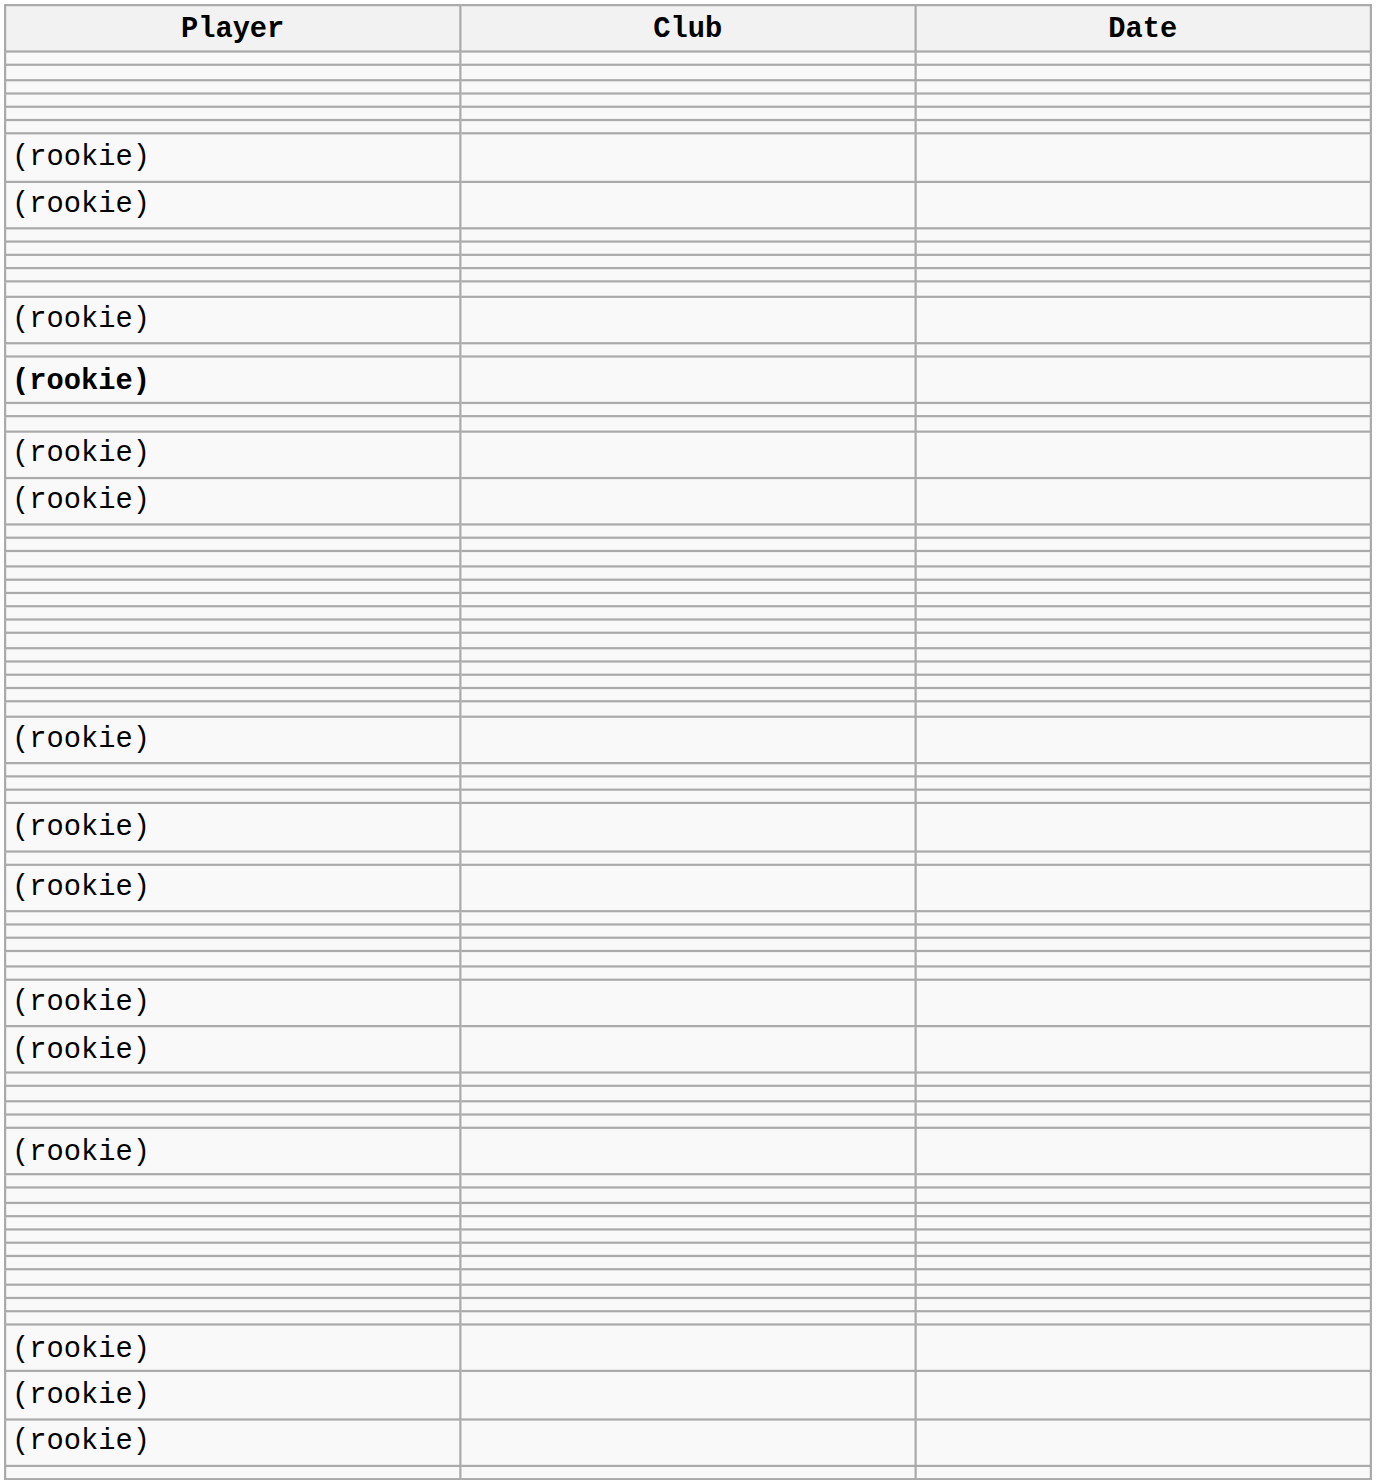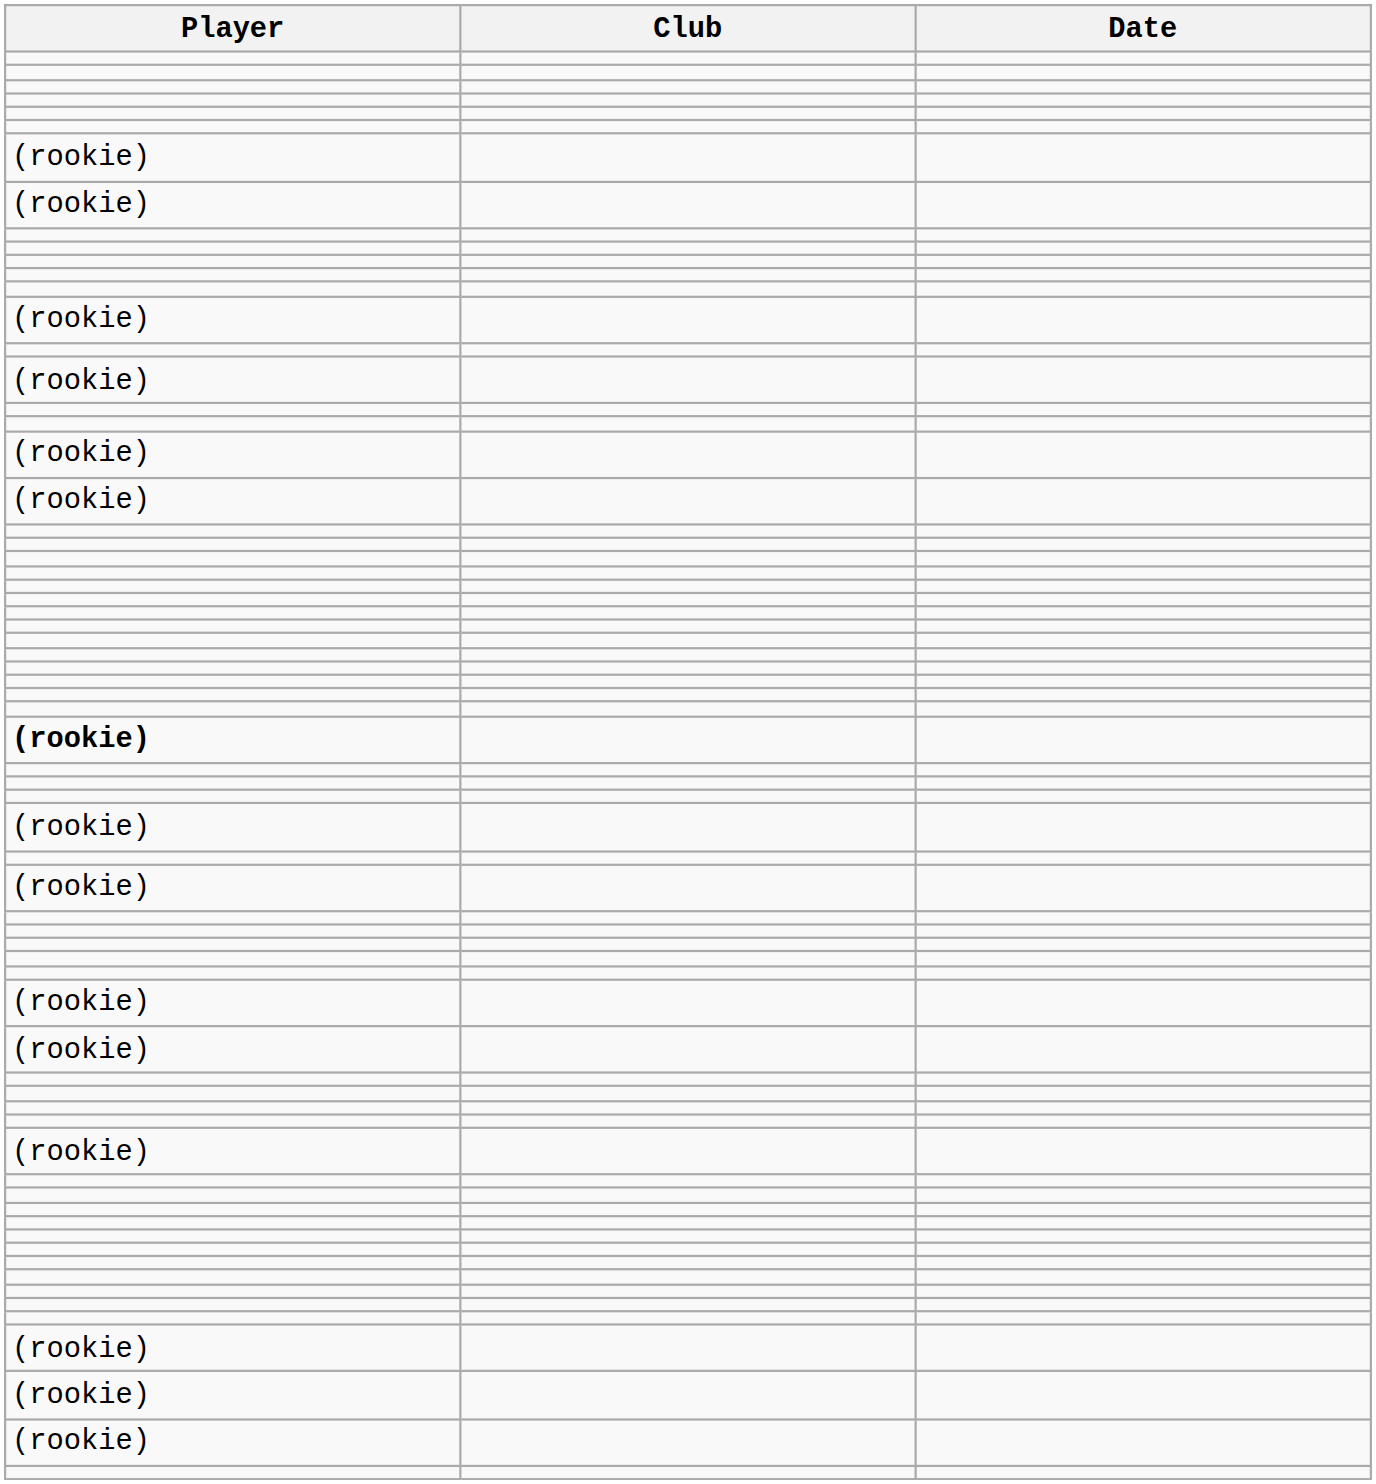row 17 | Player: bold -> normal
row 36 | Player: normal -> bold
